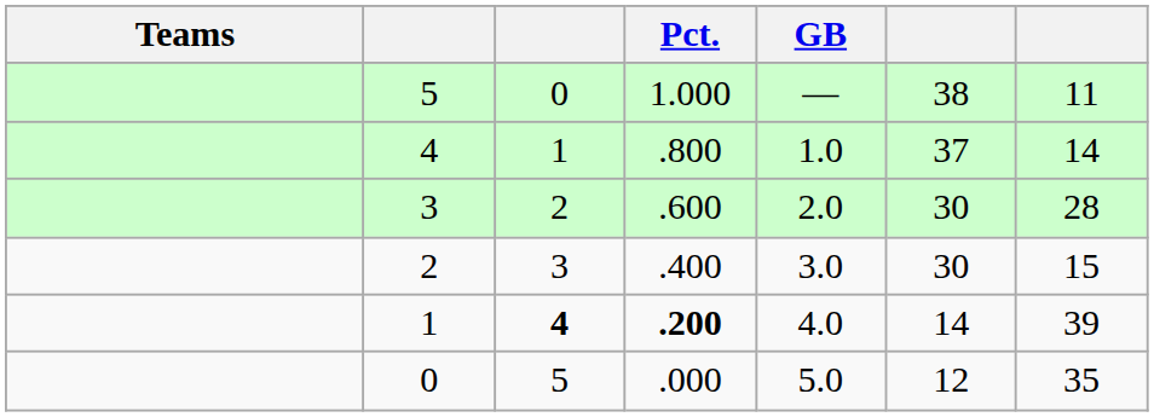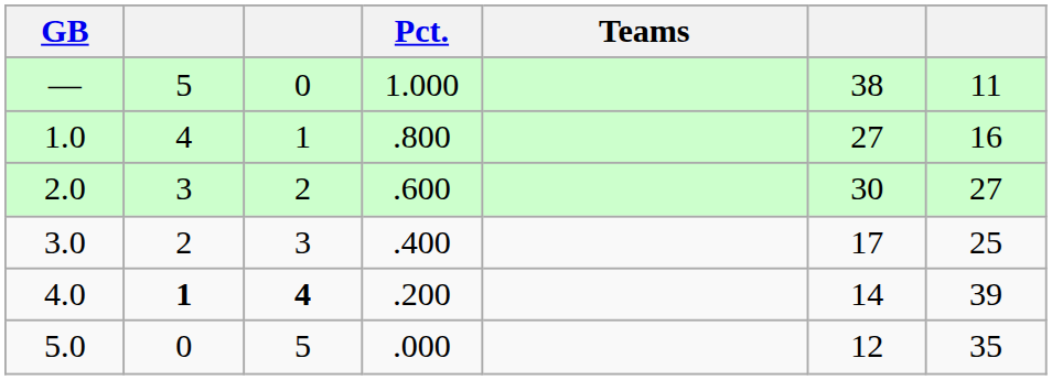columns swapped: Teams <-> GB
row 3 | column 6: 37 -> 27
row 3 | column 7: 14 -> 16
row 4 | column 7: 28 -> 27
row 5 | column 6: 30 -> 17
row 5 | column 7: 15 -> 25
row 6 | column 2: normal -> bold
row 6 | Pct.: bold -> normal
